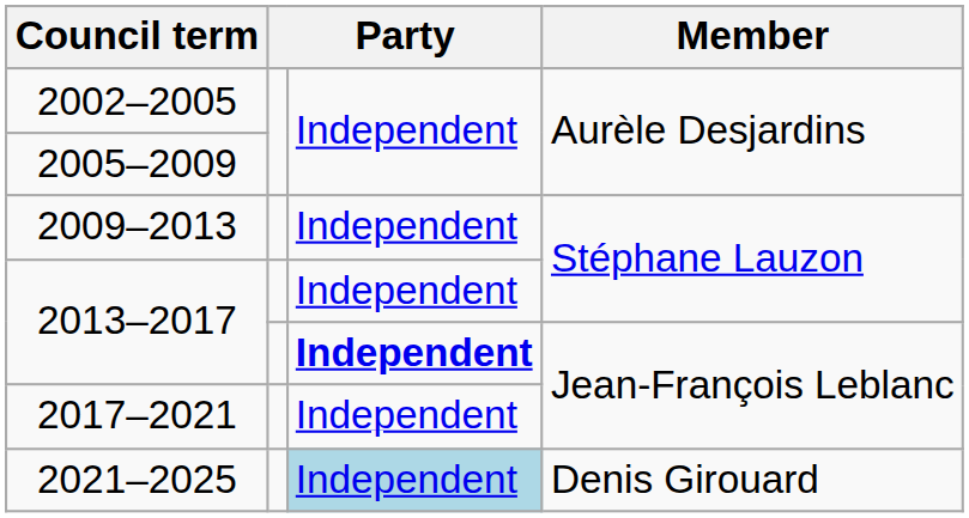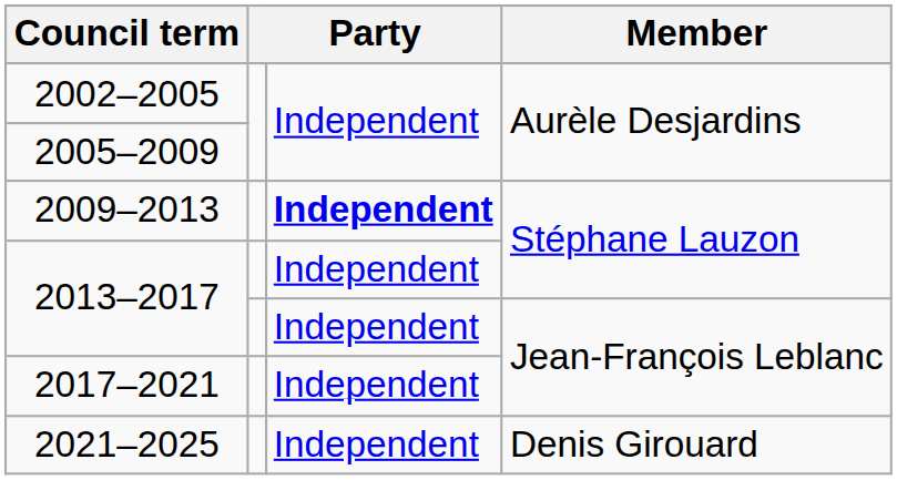2009–2013 | column 3: normal -> bold
2013–2017 / Jean-François Leblanc | column 3: bold -> normal
2021–2025 | column 3: lightblue background -> no background
